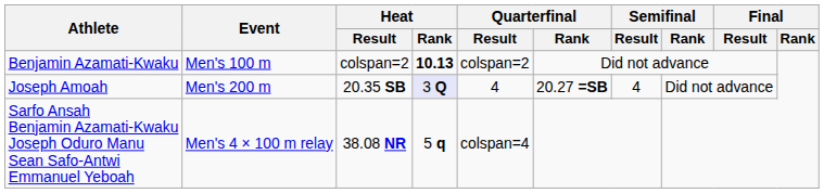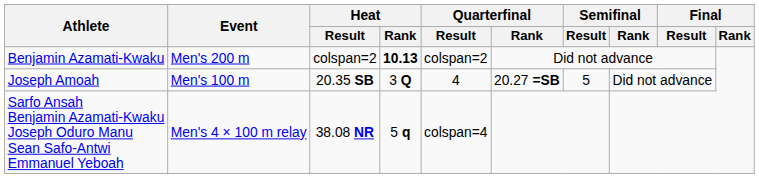Benjamin Azamati-Kwaku | Event: Men's 100 m -> Men's 200 m
Joseph Amoah | Event: Men's 200 m -> Men's 100 m
Joseph Amoah | Heat / Rank: lavender background -> no background
Joseph Amoah | Semifinal / Result: 4 -> 5
